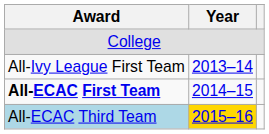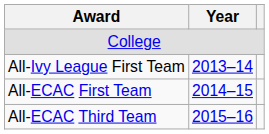All-ECAC First Team | Award: bold -> normal
All-ECAC Third Team | Award: lightblue background -> no background
All-ECAC Third Team | Year: gold background -> no background
